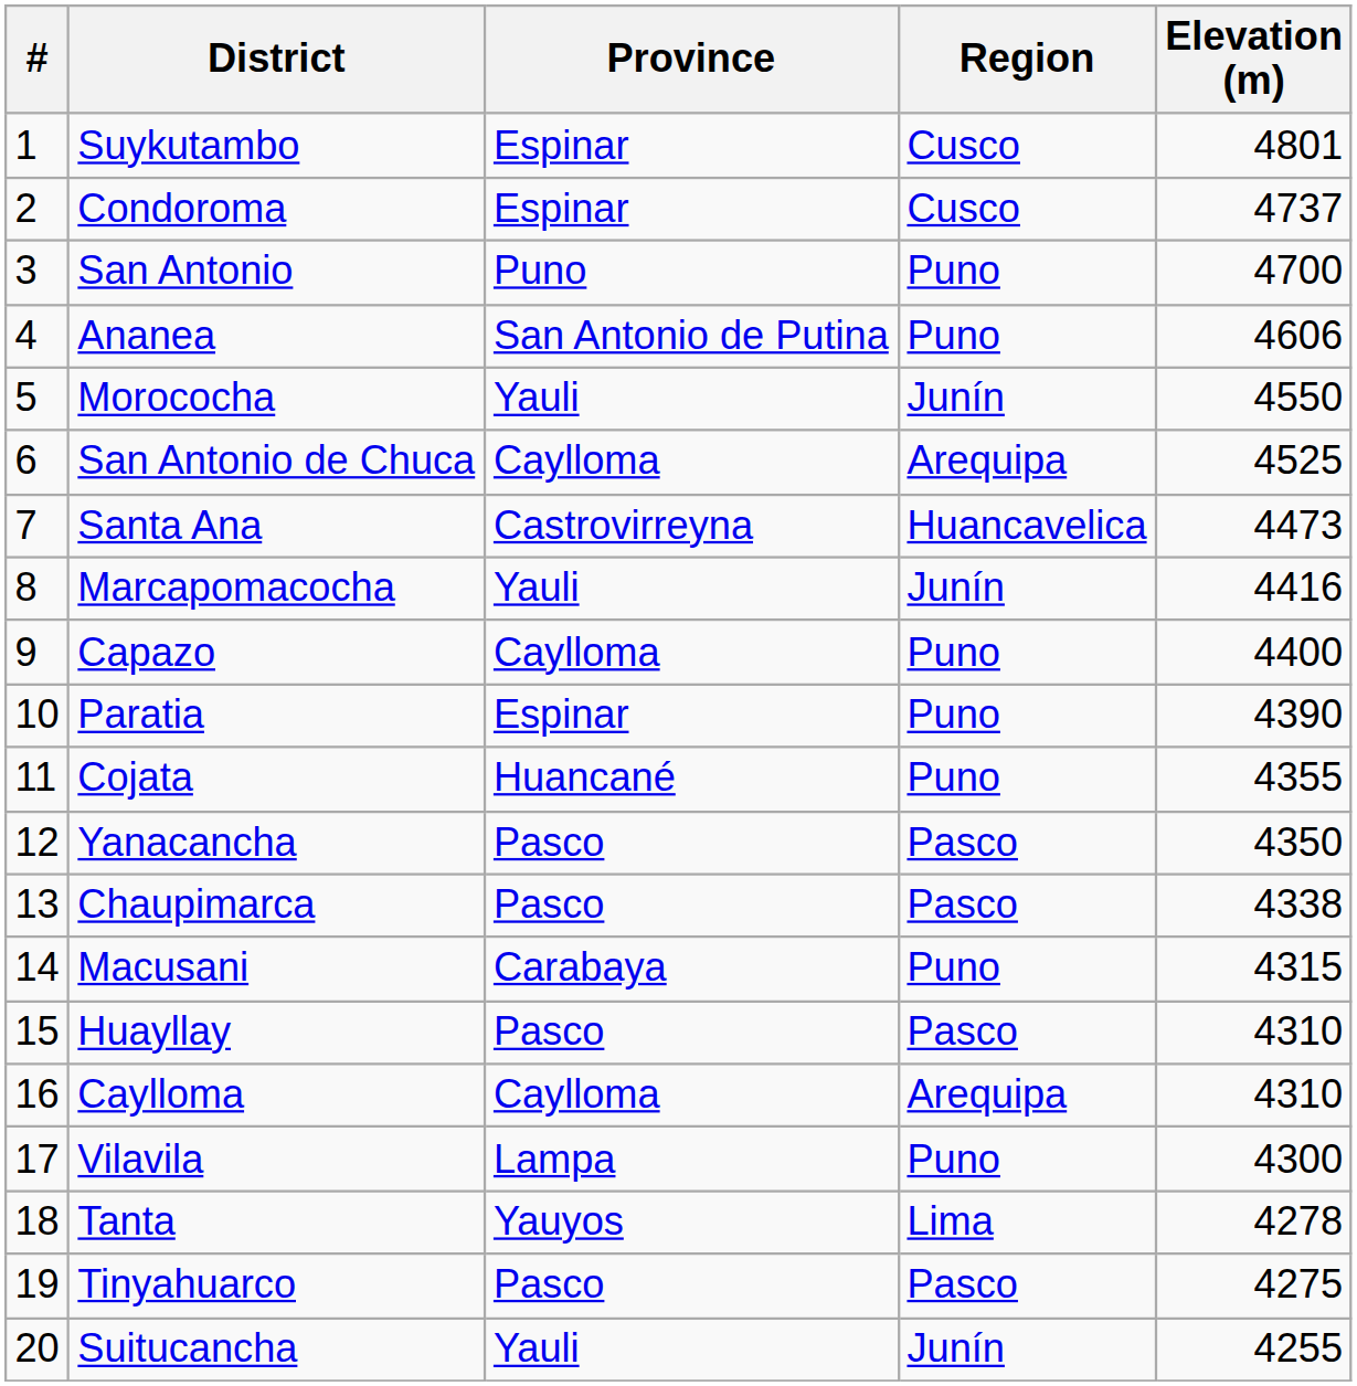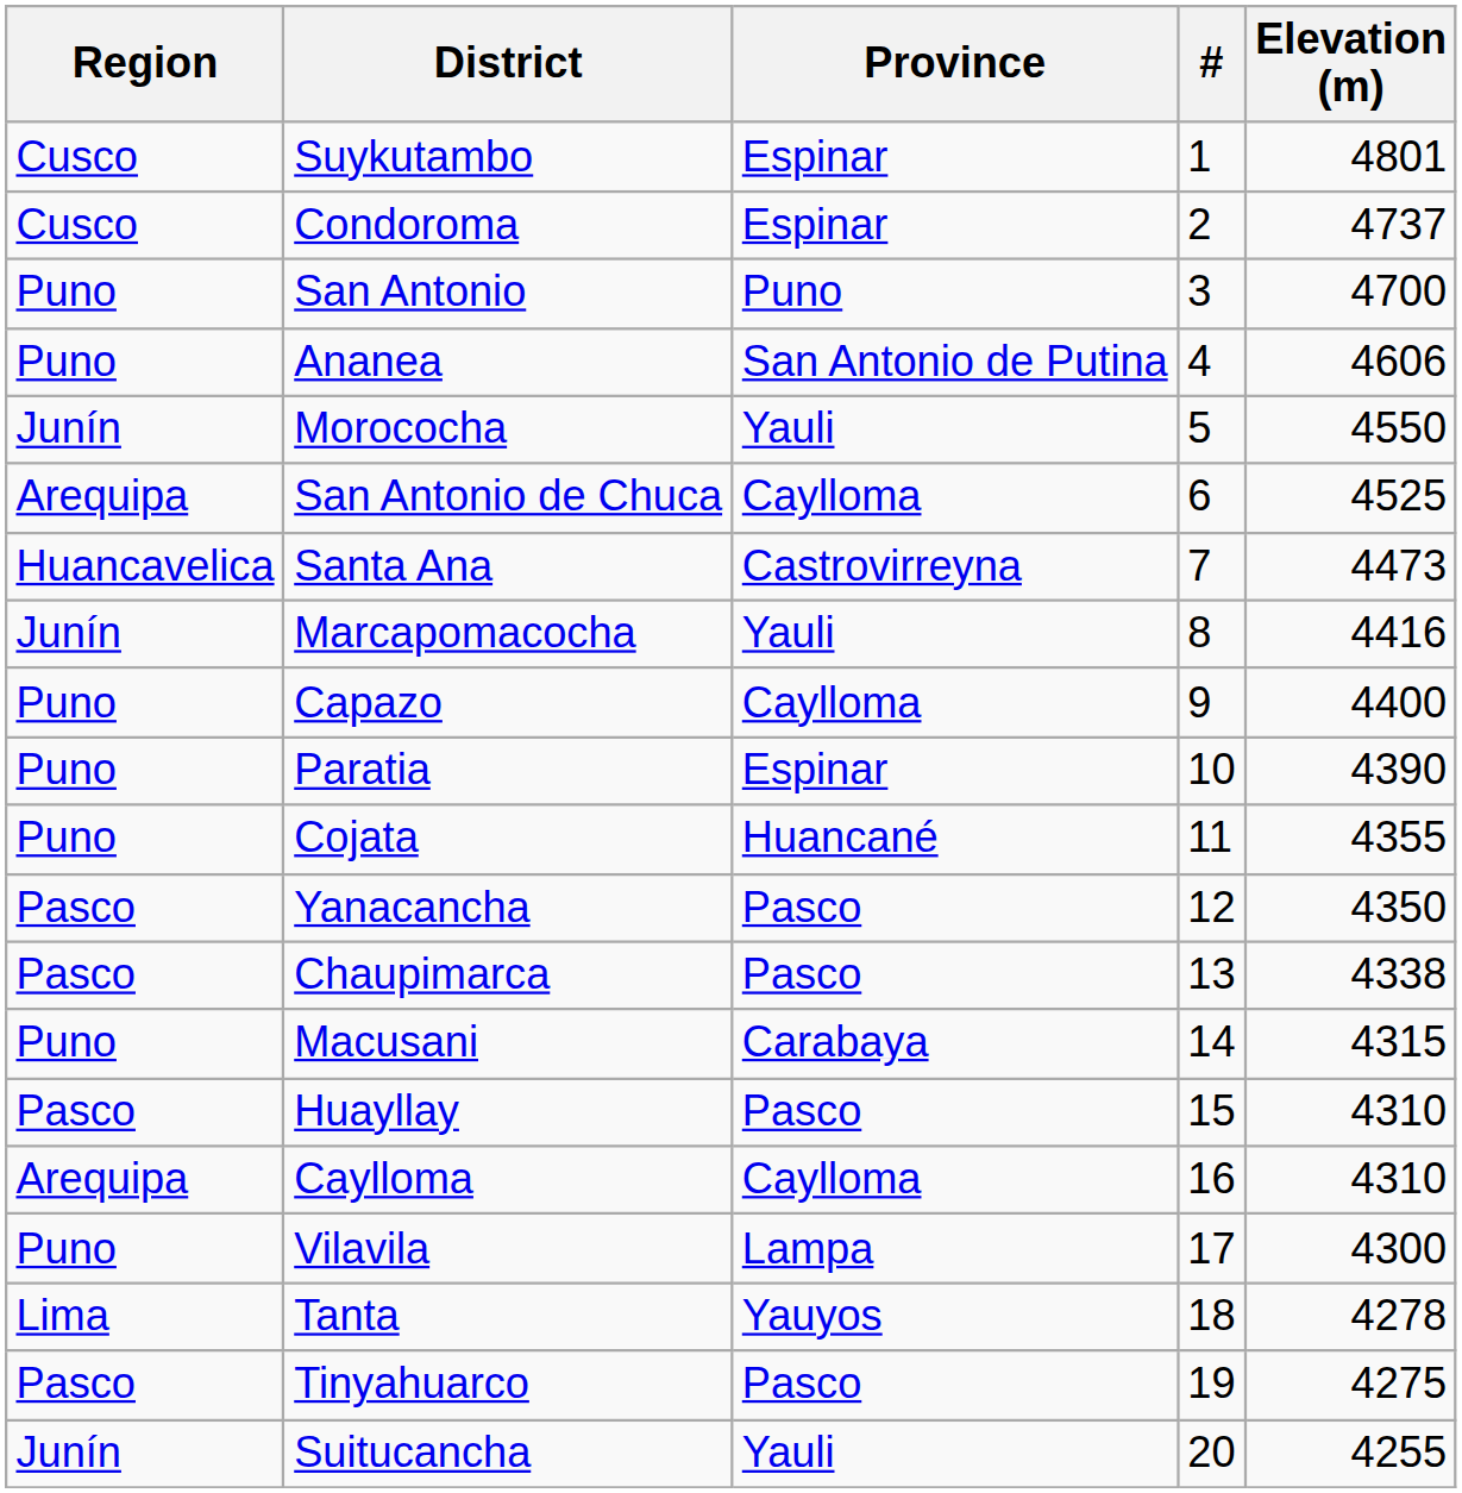columns swapped: # <-> Region
